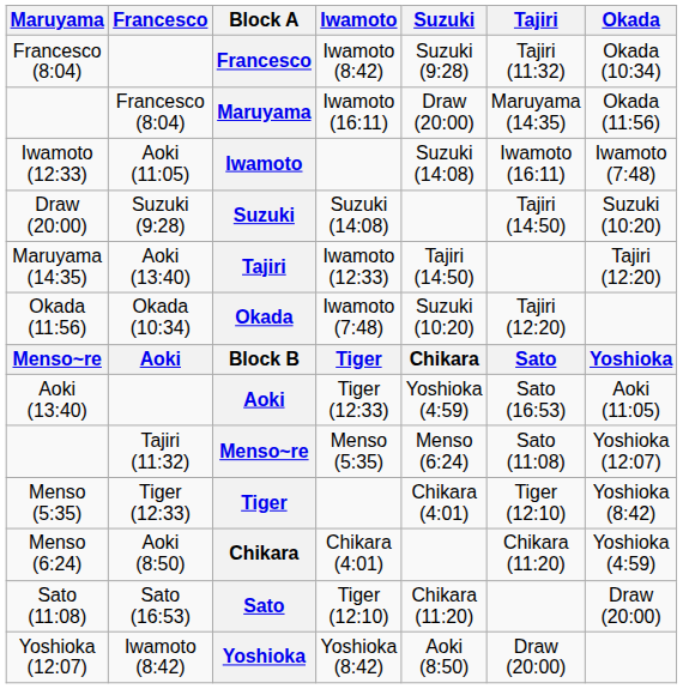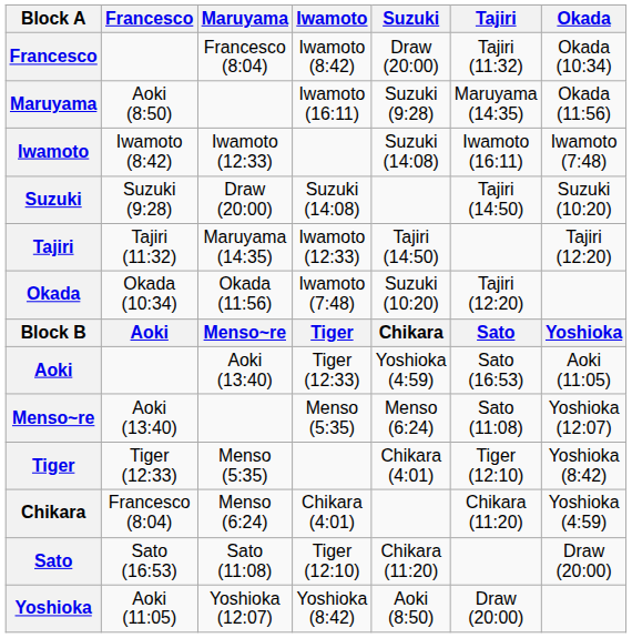columns swapped: Block A <-> Maruyama
row 2 | Suzuki: Suzuki (9:28) -> Draw (20:00)
row 3 | Francesco: Francesco (8:04) -> Aoki (8:50)
row 3 | Suzuki: Draw (20:00) -> Suzuki (9:28)
row 4 | Francesco: Aoki (11:05) -> Iwamoto (8:42)
row 6 | Francesco: Aoki (13:40) -> Tajiri (11:32)
row 10 | Francesco: Tajiri (11:32) -> Aoki (13:40)
row 12 | Francesco: Aoki (8:50) -> Francesco (8:04)
row 14 | Francesco: Iwamoto (8:42) -> Aoki (11:05)
